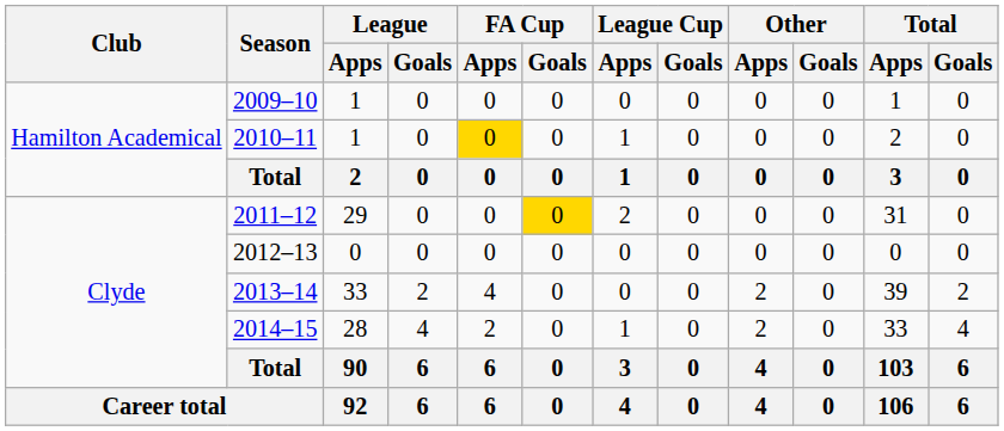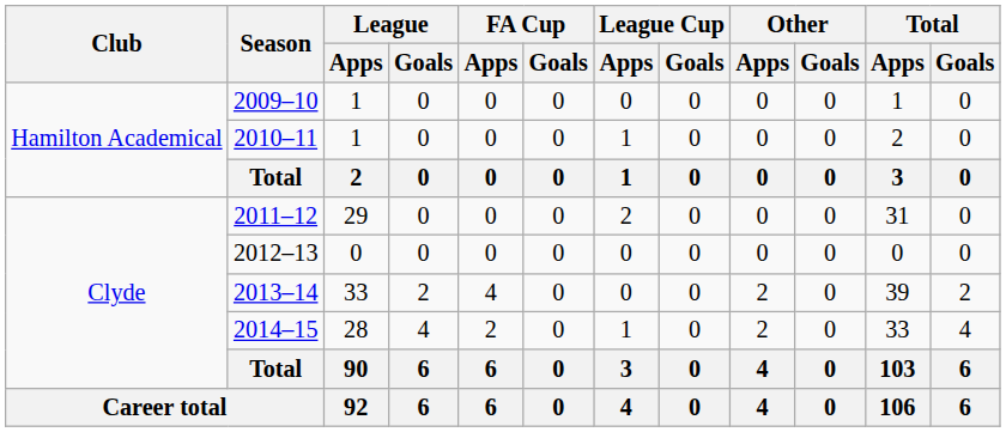2010–11 | FA Cup / Apps: gold background -> no background
2011–12 | FA Cup / Goals: gold background -> no background
